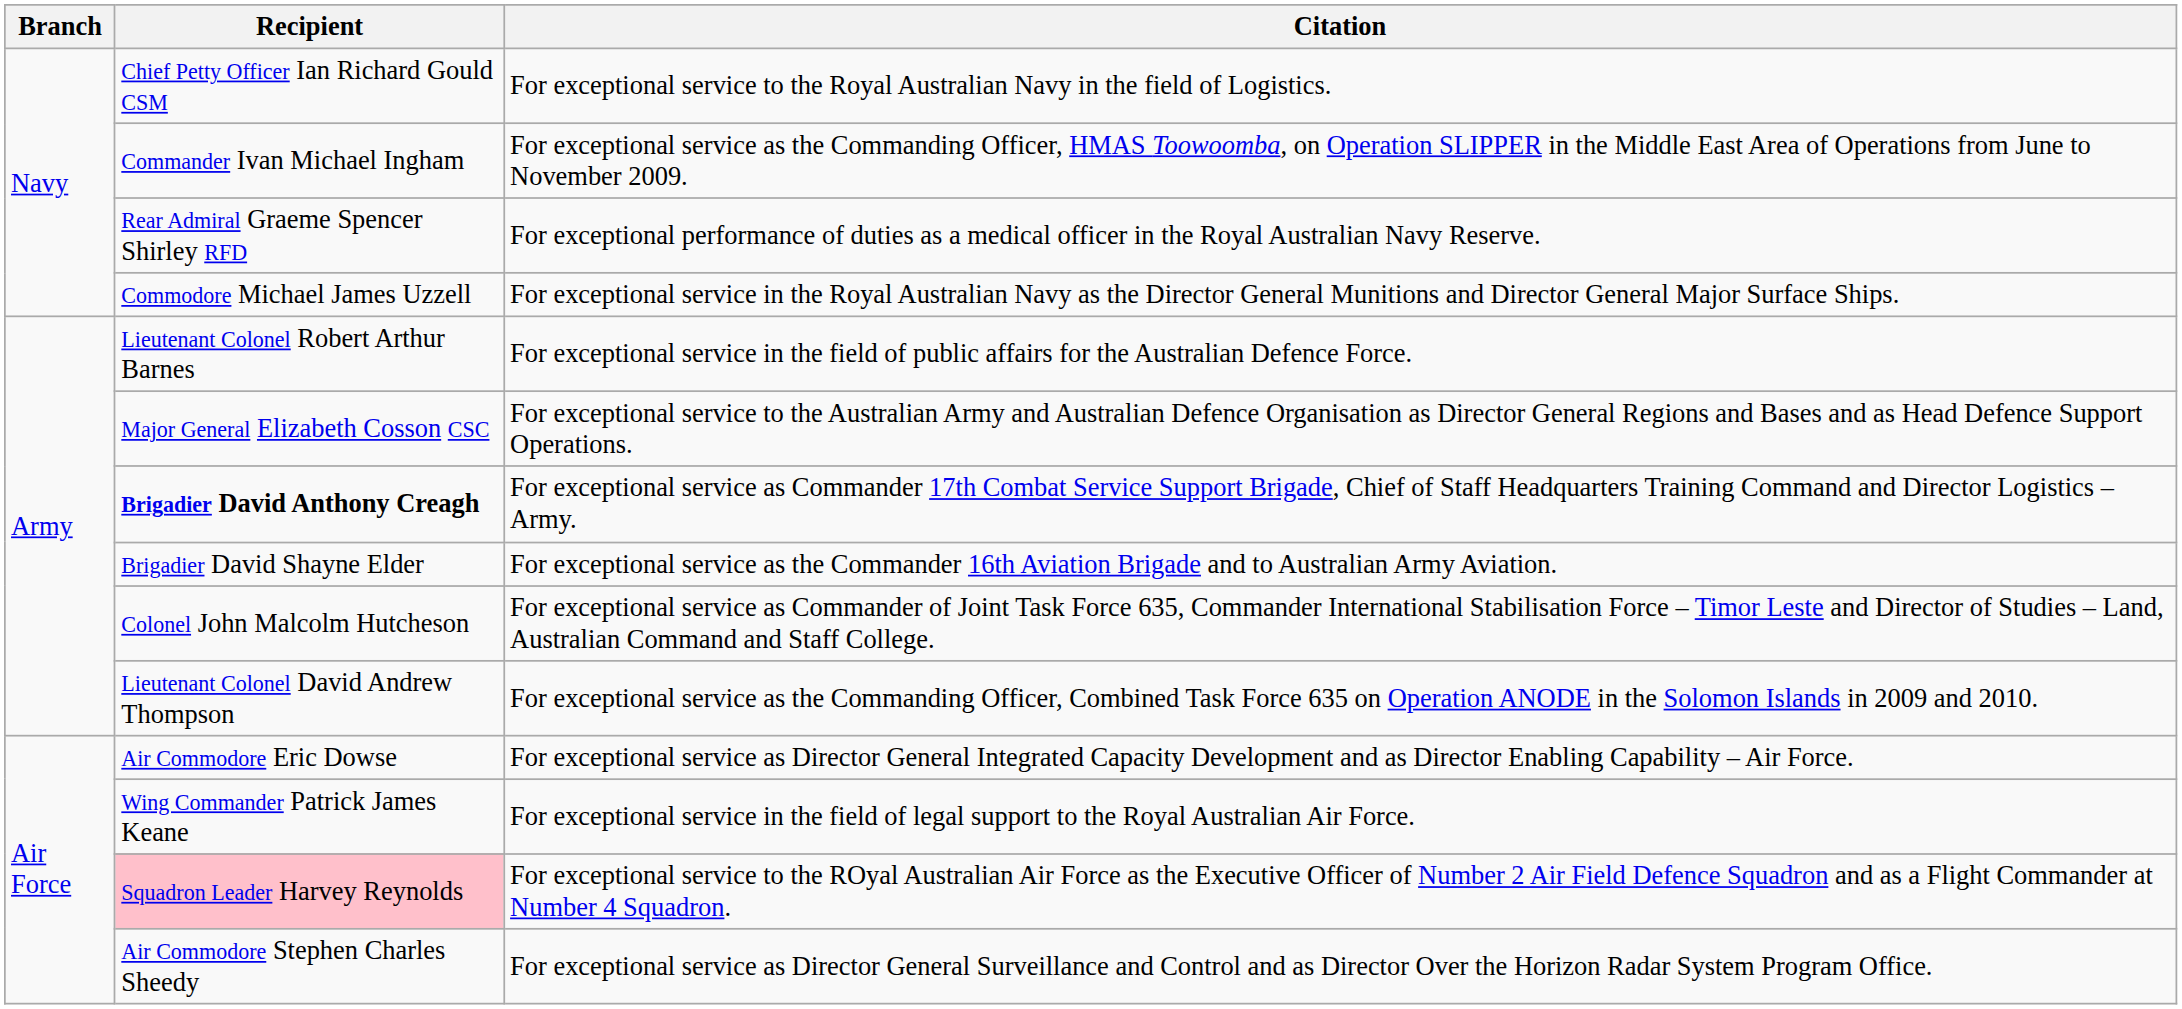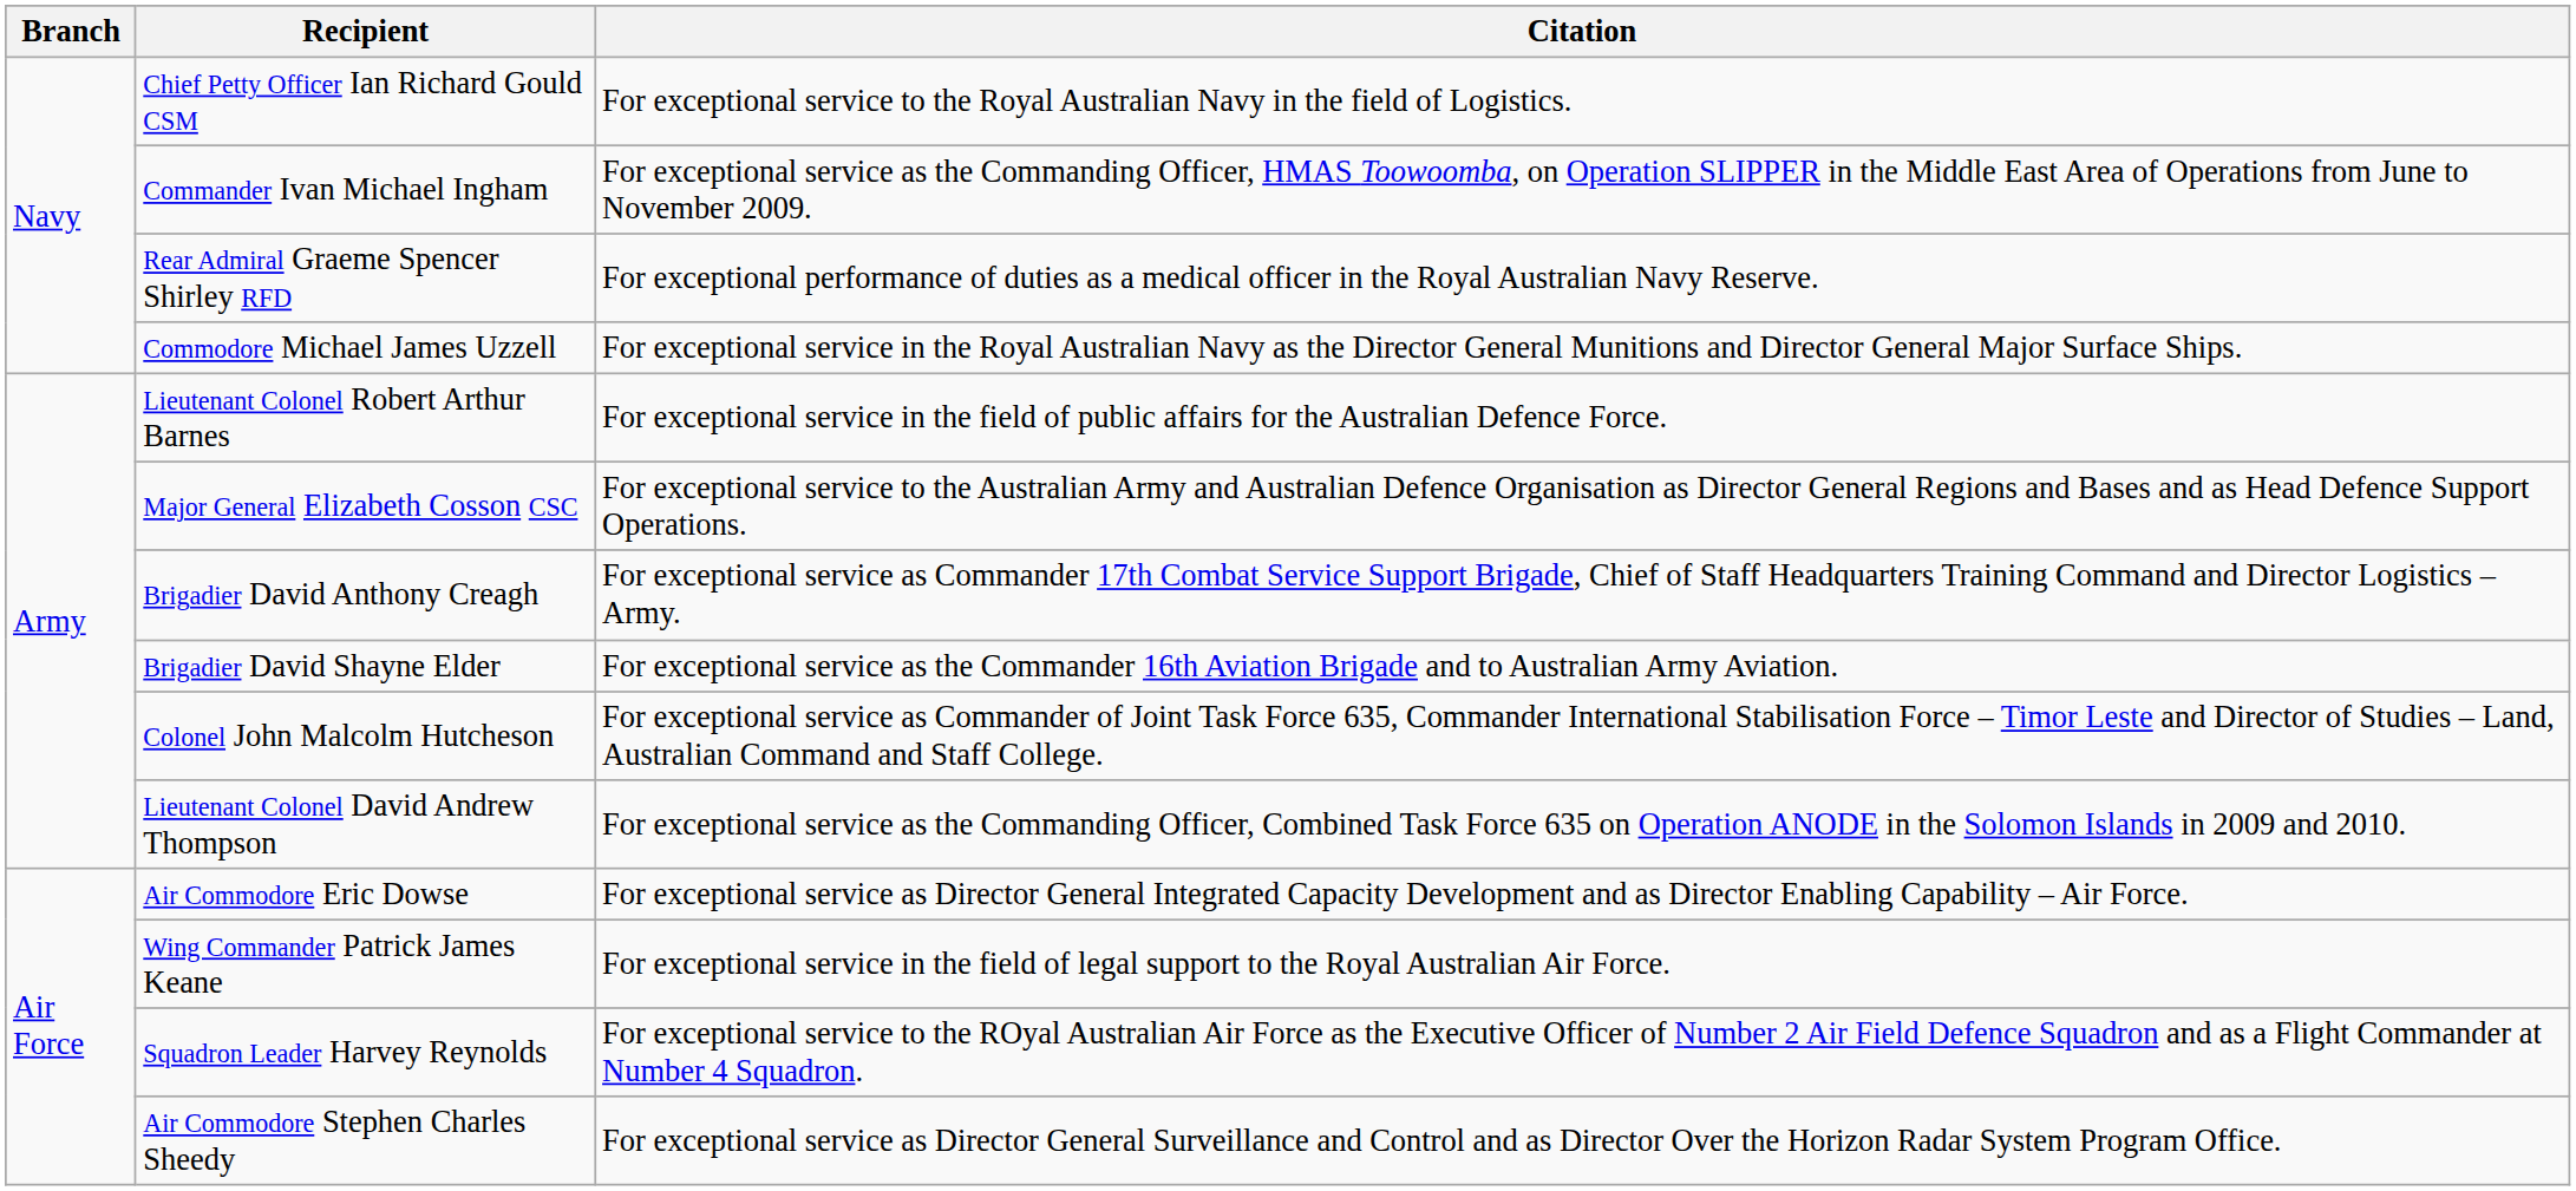Brigadier David Anthony Creagh | Recipient: bold -> normal
Squadron Leader Harvey Reynolds | Recipient: pink background -> no background
